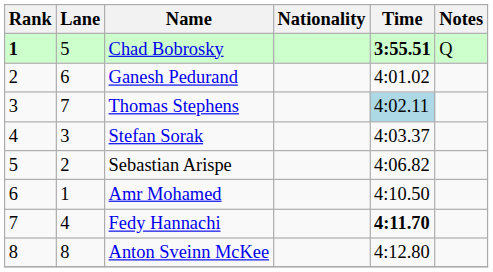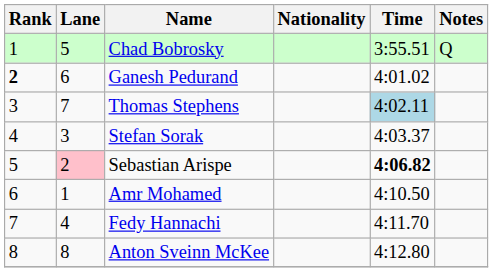Chad Bobrosky | Rank: bold -> normal
Chad Bobrosky | Time: bold -> normal
Ganesh Pedurand | Rank: normal -> bold
Sebastian Arispe | Lane: no background -> pink background
Sebastian Arispe | Time: normal -> bold
Fedy Hannachi | Time: bold -> normal
